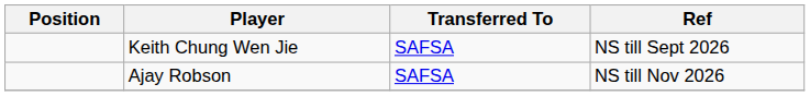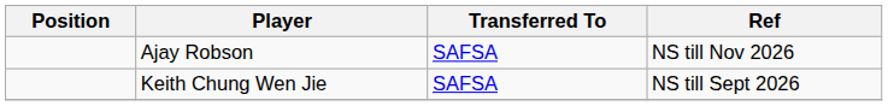rows swapped: Keith Chung Wen Jie <-> Ajay Robson
